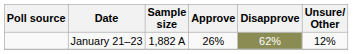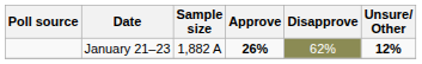January 21–23 | Approve: normal -> bold
January 21–23 | Unsure/ Other: normal -> bold
